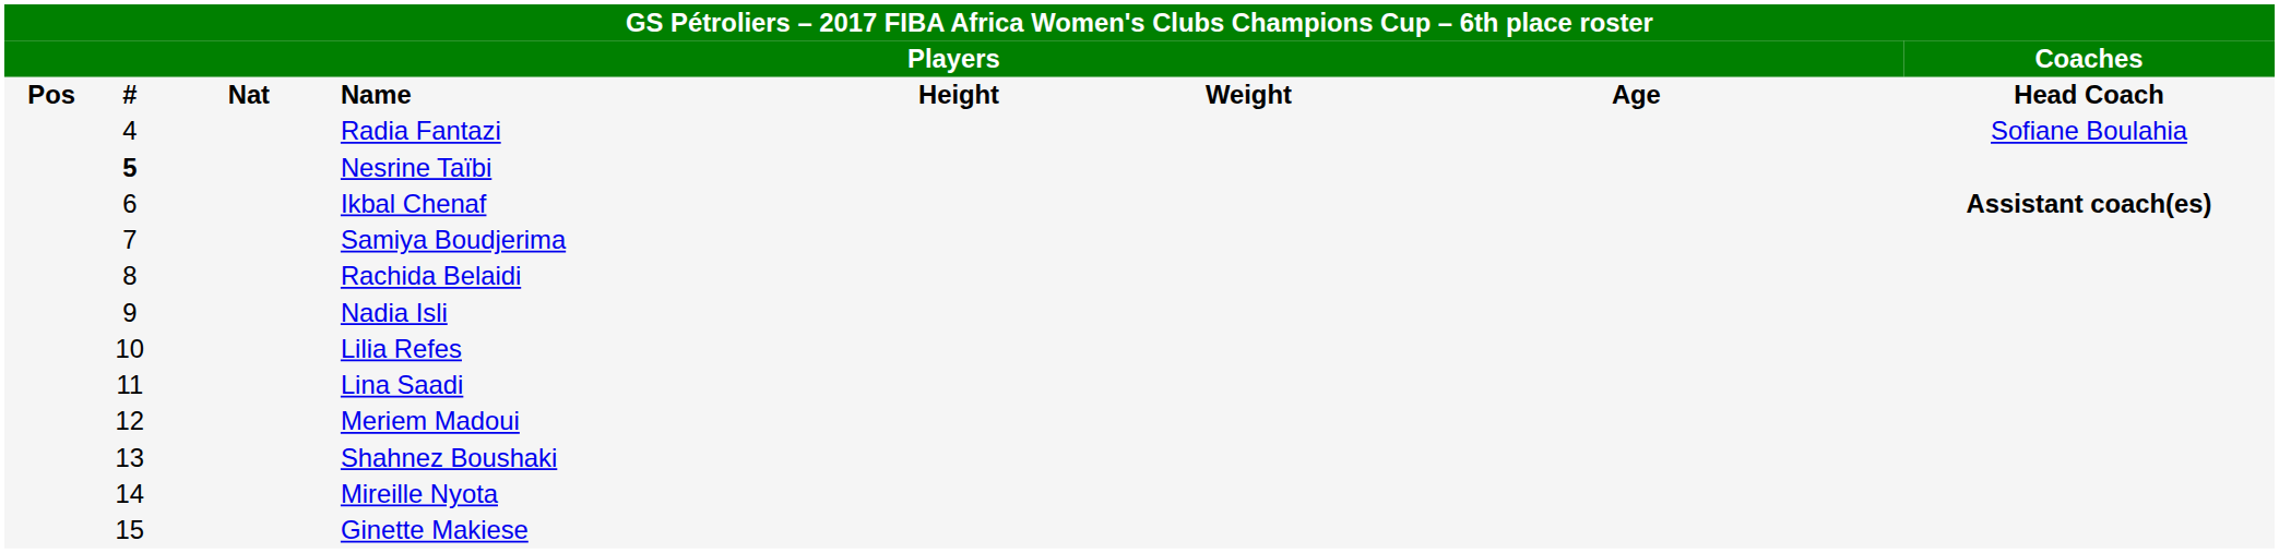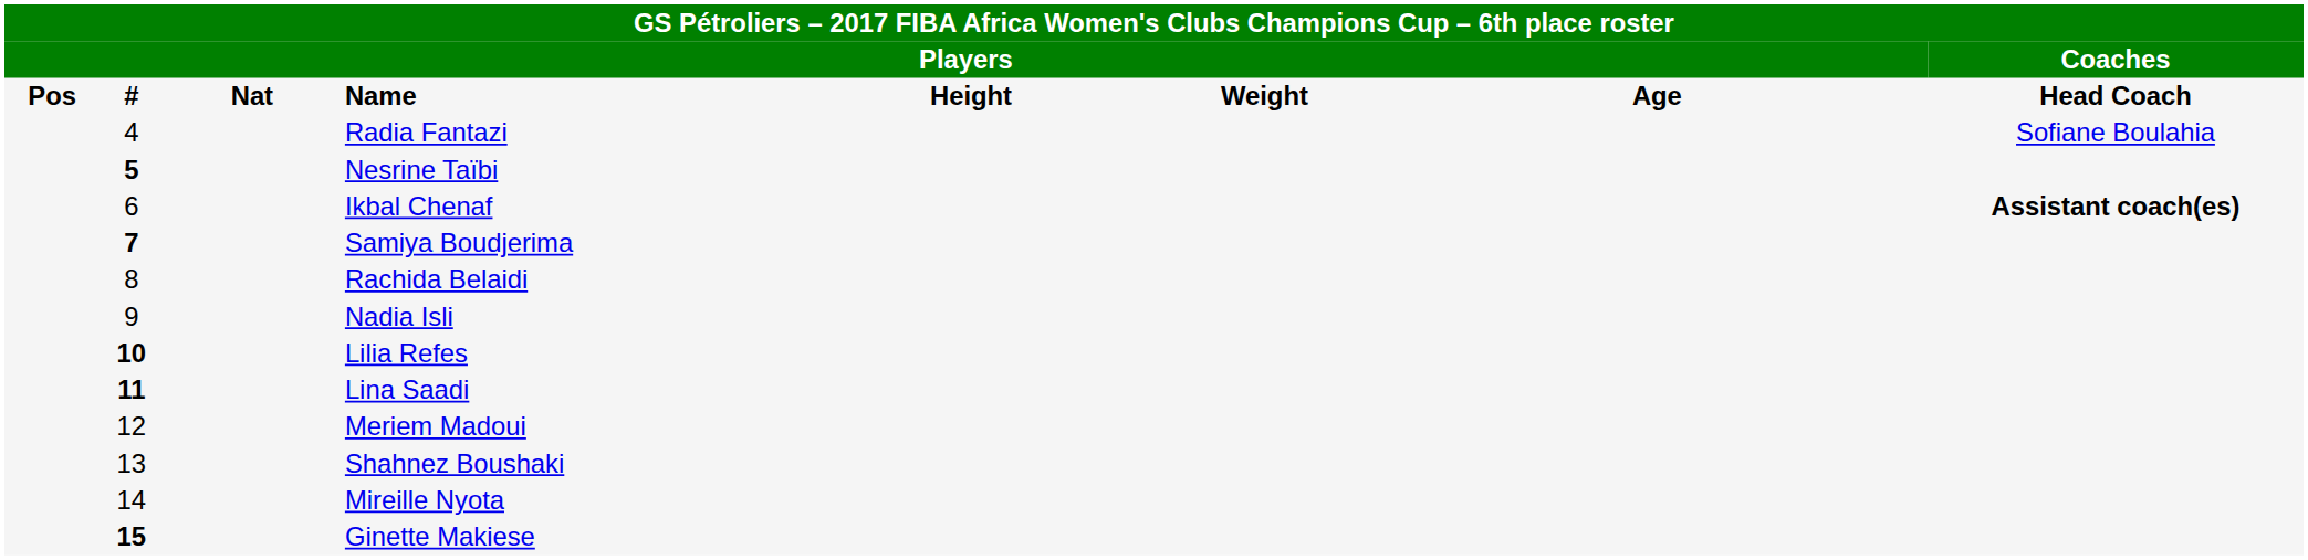Samiya Boudjerima | column 2: normal -> bold
Lilia Refes | column 2: normal -> bold
Lina Saadi | column 2: normal -> bold
Ginette Makiese | column 2: normal -> bold
